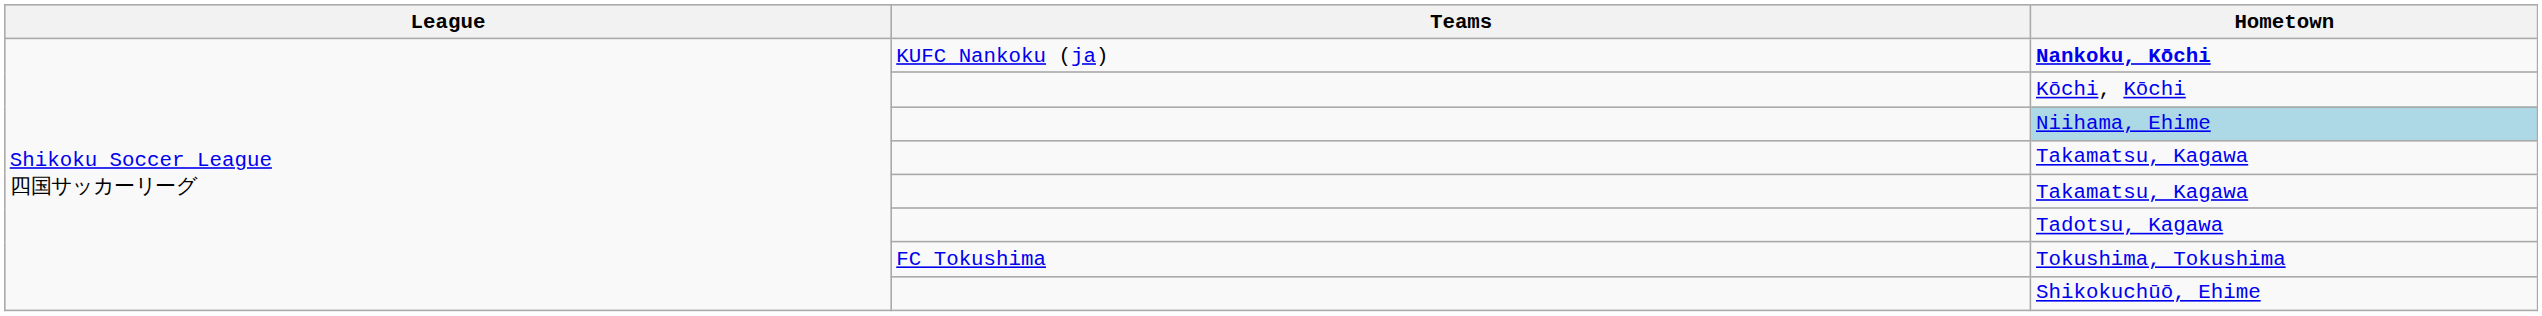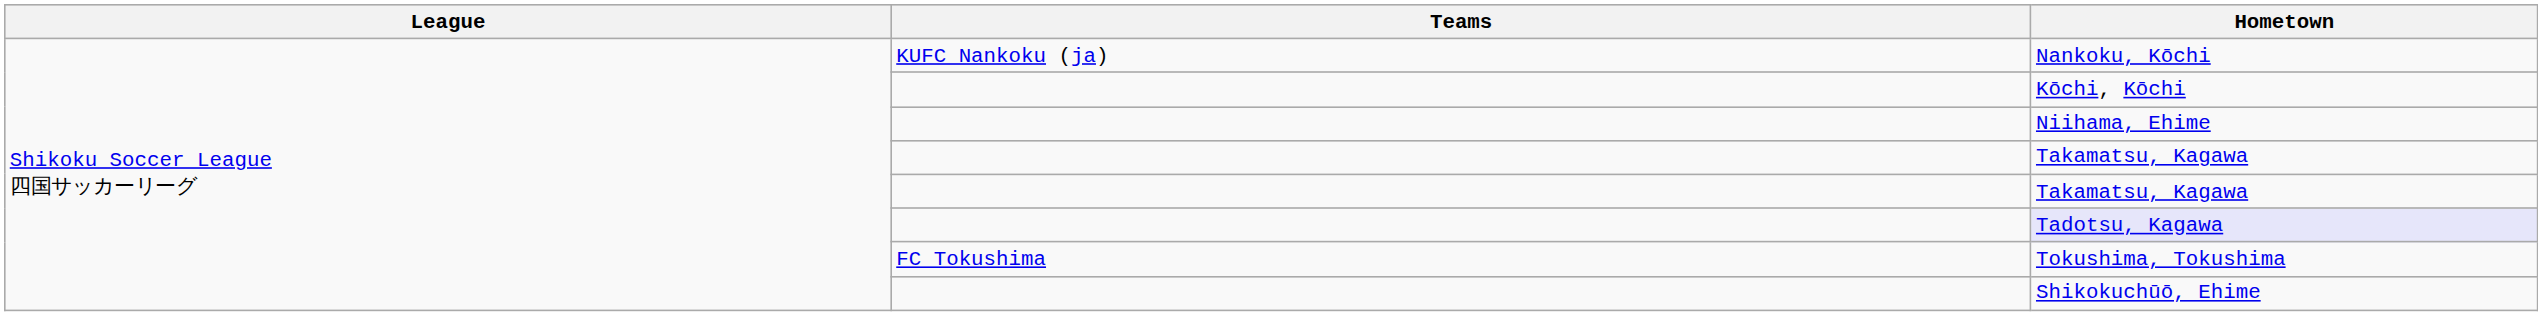Nankoku, Kōchi | Hometown: bold -> normal
Niihama, Ehime | Hometown: lightblue background -> no background
Tadotsu, Kagawa | Hometown: no background -> lavender background
